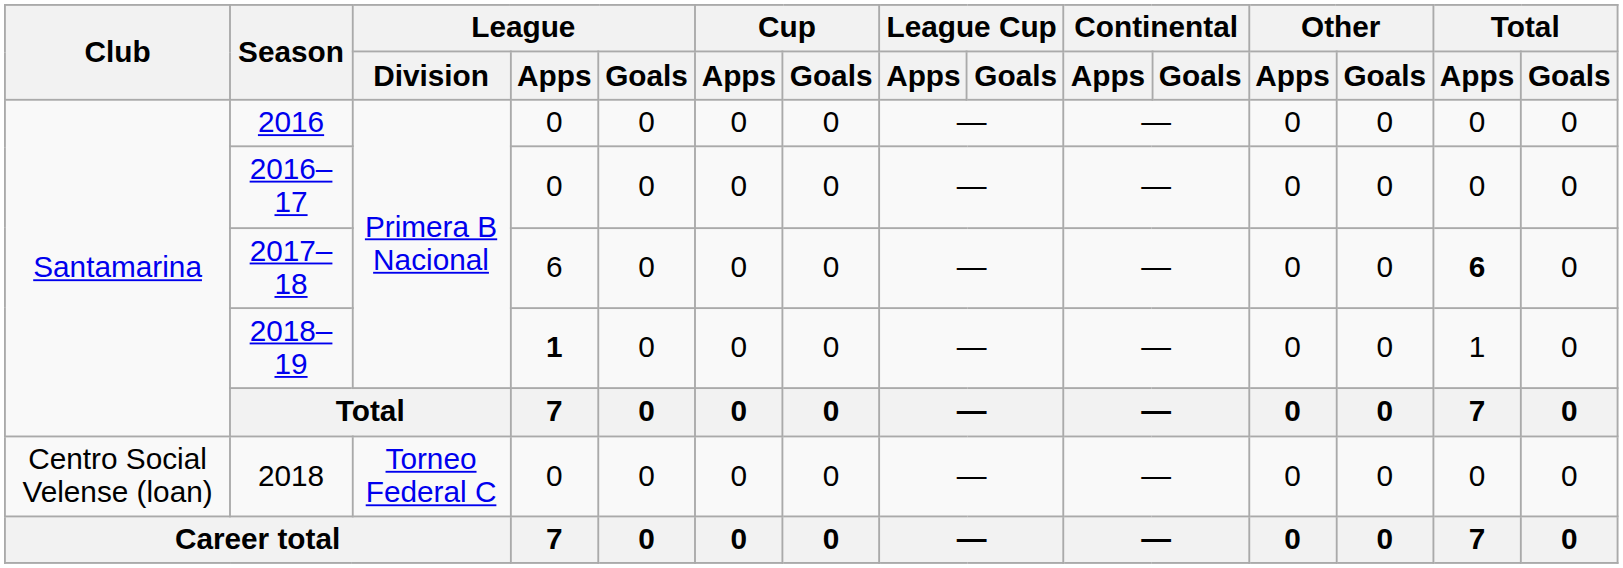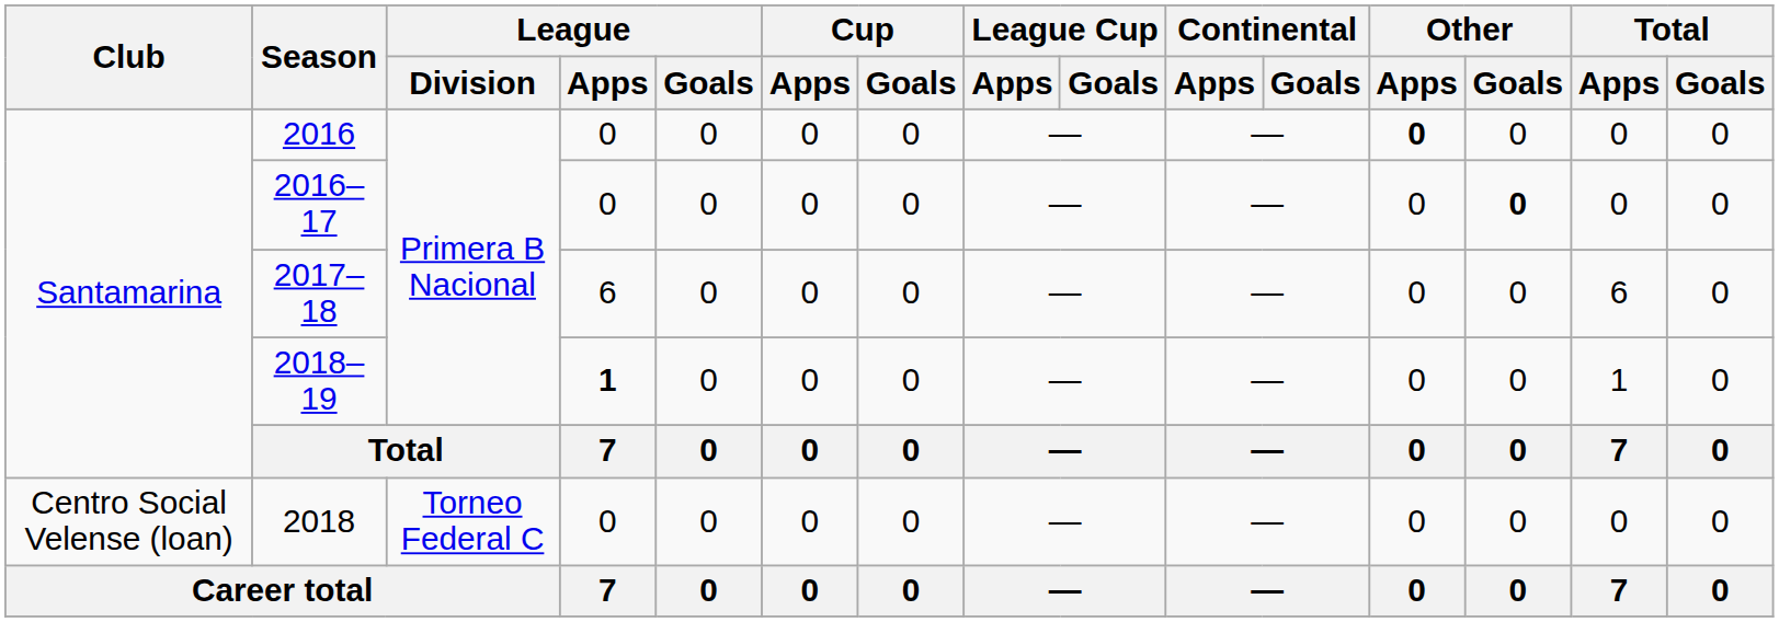2016 | Other / Apps: normal -> bold
2016–17 | Other / Goals: normal -> bold
2017–18 | Total / Apps: bold -> normal
